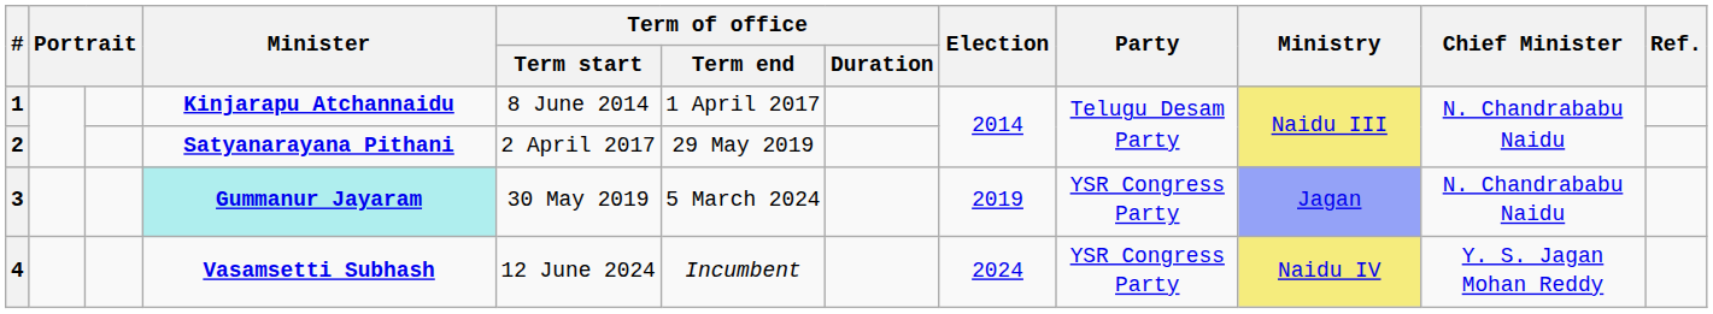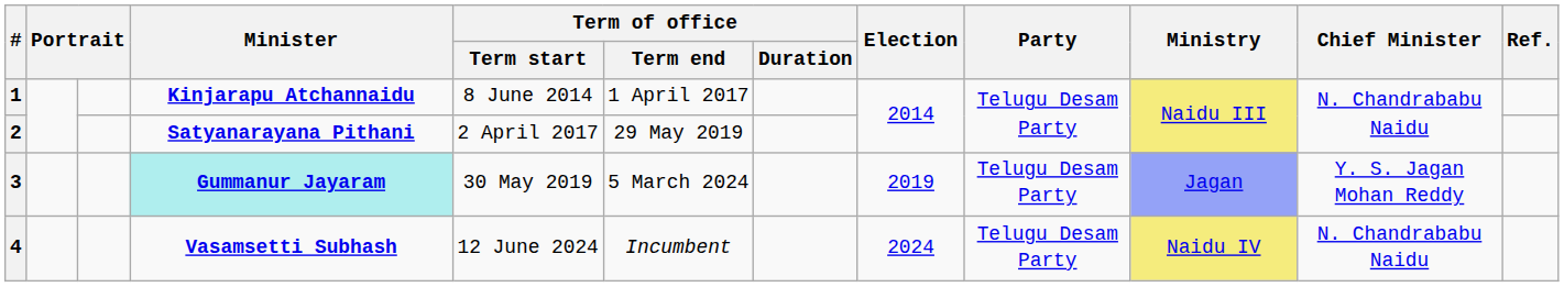3 | Party: YSR Congress Party -> Telugu Desam Party
3 | Chief Minister: N. Chandrababu Naidu -> Y. S. Jagan Mohan Reddy
4 | Party: YSR Congress Party -> Telugu Desam Party
4 | Chief Minister: Y. S. Jagan Mohan Reddy -> N. Chandrababu Naidu
